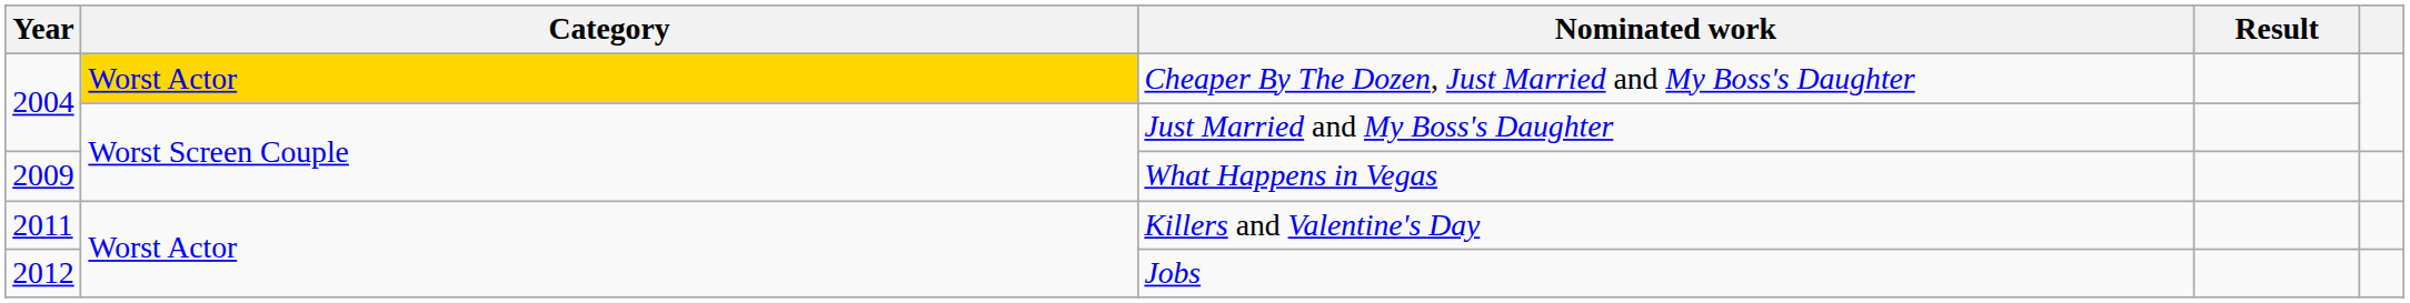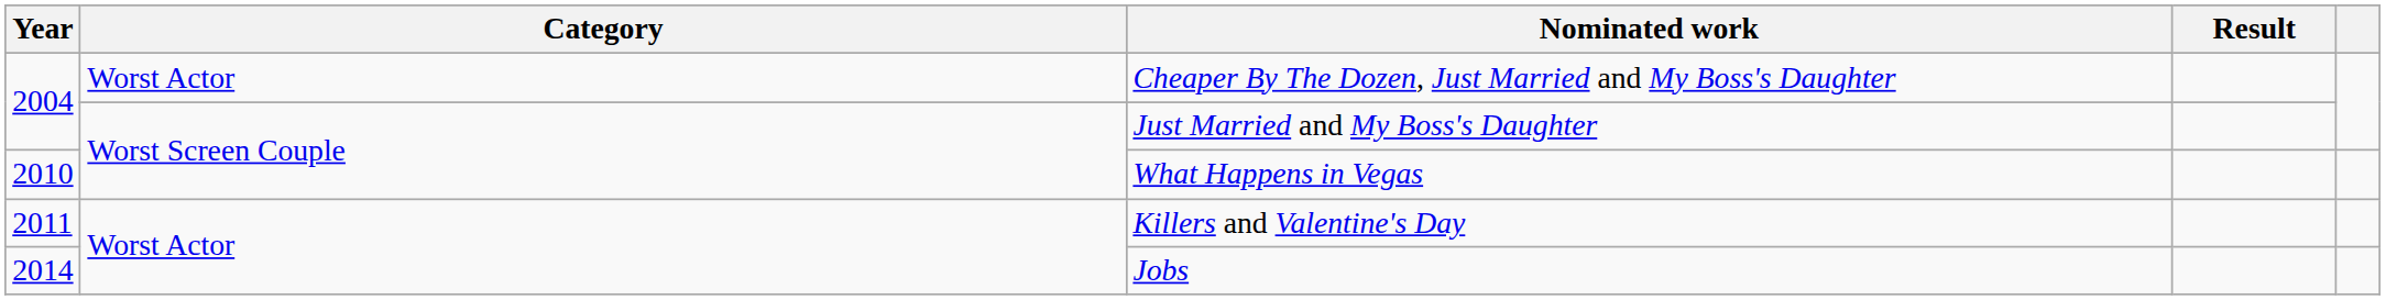Cheaper By The Dozen, Just Married and My Boss's Daughter | Category: gold background -> no background
What Happens in Vegas | Year: 2009 -> 2010
Jobs | Year: 2012 -> 2014
